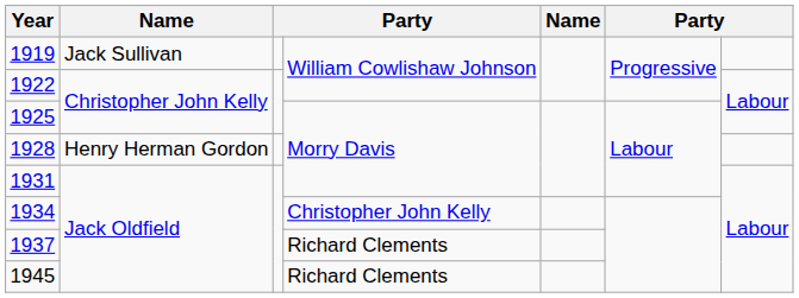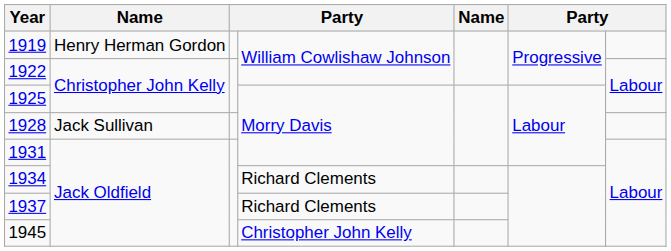1919 | column 2: Jack Sullivan -> Henry Herman Gordon
1928 | column 2: Henry Herman Gordon -> Jack Sullivan
1934 | column 4: Christopher John Kelly -> Richard Clements
1945 | column 4: Richard Clements -> Christopher John Kelly
